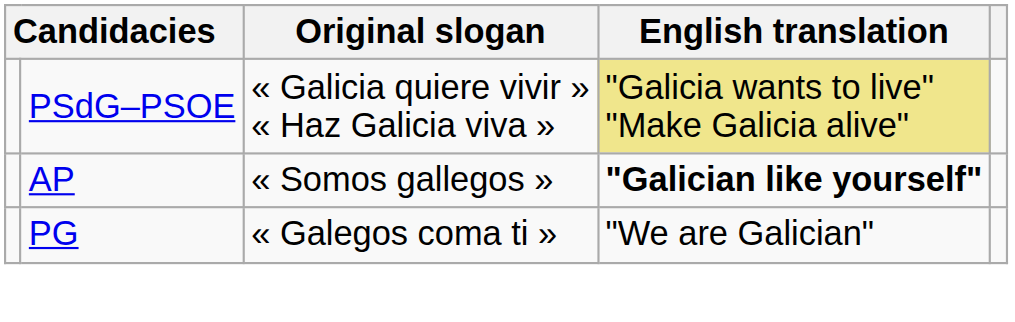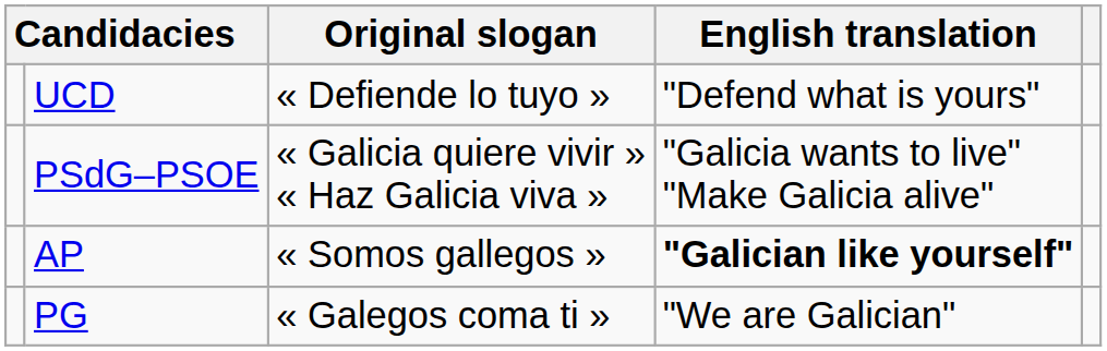+ row: UCD | « Defiende lo tuyo » | "Defend what is yours"
PSdG–PSOE | English translation: khaki background -> no background
